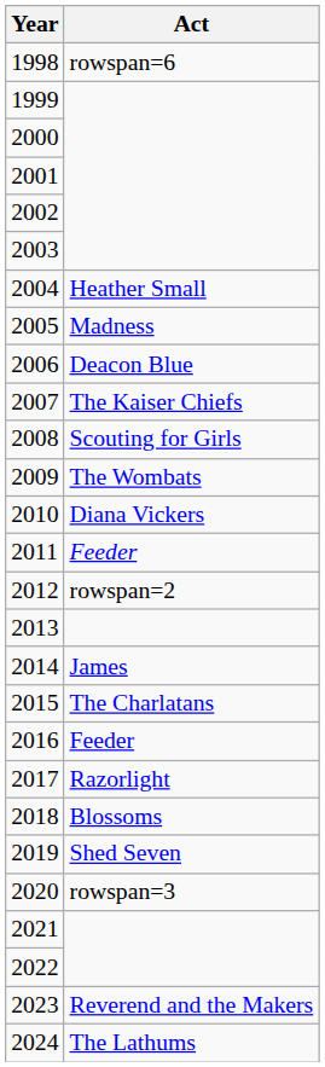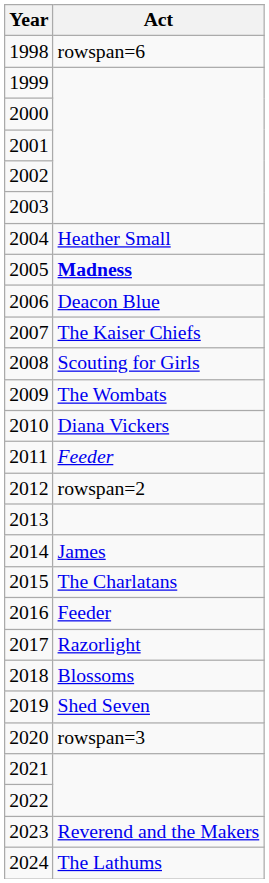2005 | Act: normal -> bold
